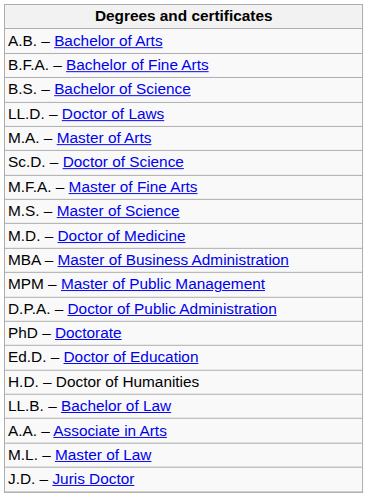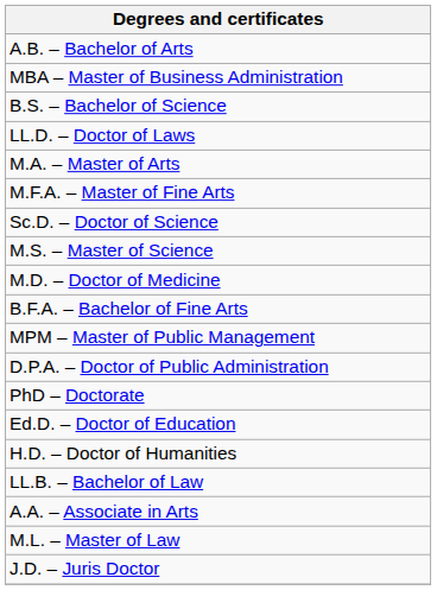row 3 | column 1: B.F.A. – Bachelor of Fine Arts -> MBA – Master of Business Administration
row 7 | column 1: Sc.D. – Doctor of Science -> M.F.A. – Master of Fine Arts
row 8 | column 1: M.F.A. – Master of Fine Arts -> Sc.D. – Doctor of Science
row 11 | column 1: MBA – Master of Business Administration -> B.F.A. – Bachelor of Fine Arts
